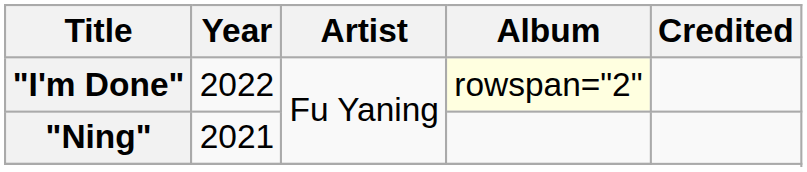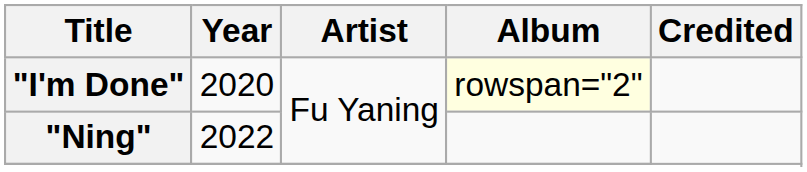"I'm Done" | Year: 2022 -> 2020
"Ning" | Year: 2021 -> 2022
